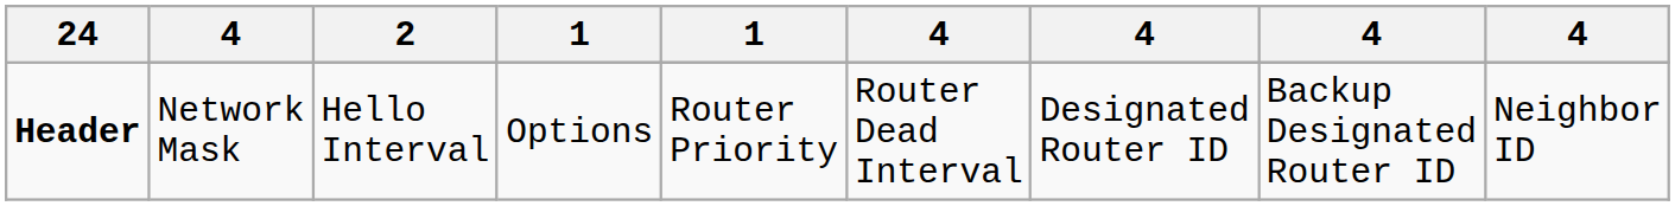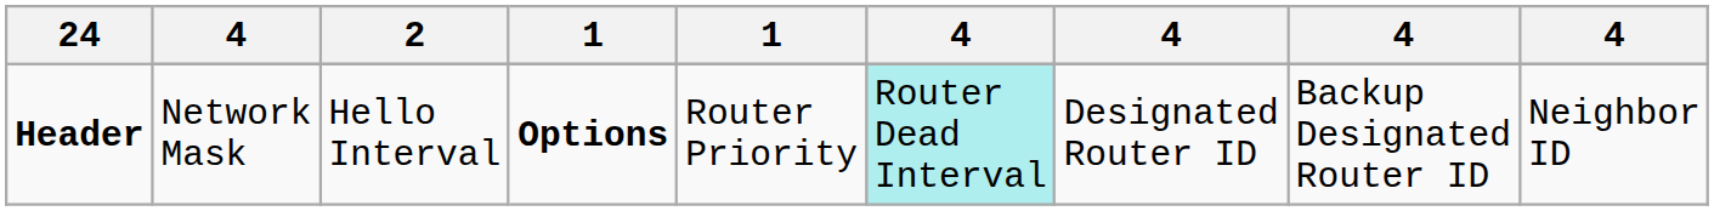Network Mask | column 4: normal -> bold
Network Mask | column 6: no background -> paleturquoise background
